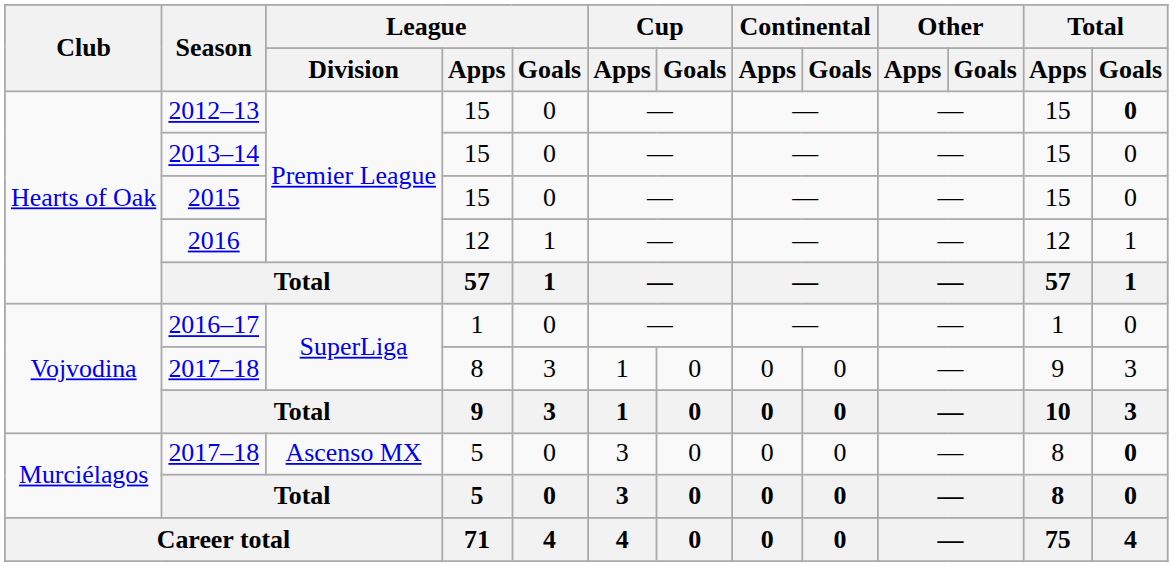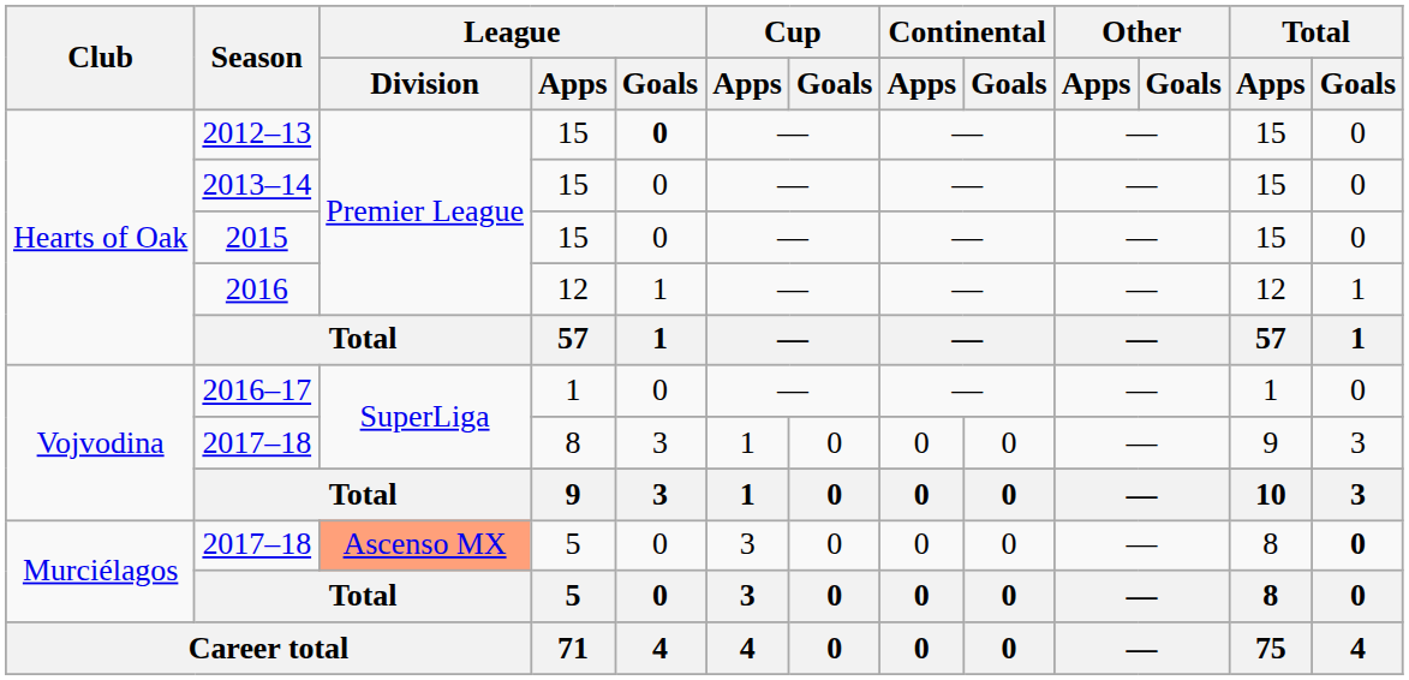2012–13 | League / Goals: normal -> bold
2012–13 | Total / Goals: bold -> normal
2017–18 / 5 | League / Division: no background -> lightsalmon background
